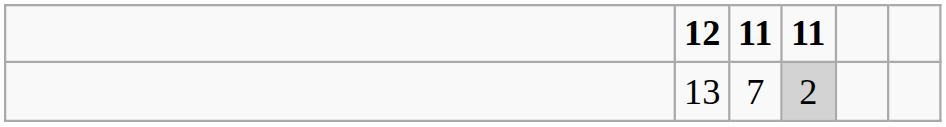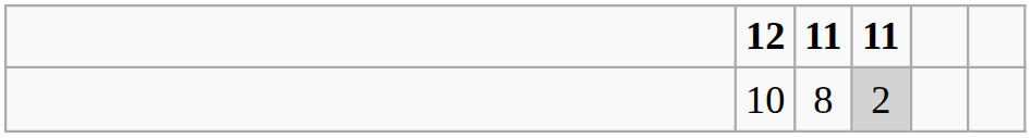row 2 | 12: 13 -> 10
row 2 | column 3: 7 -> 8
